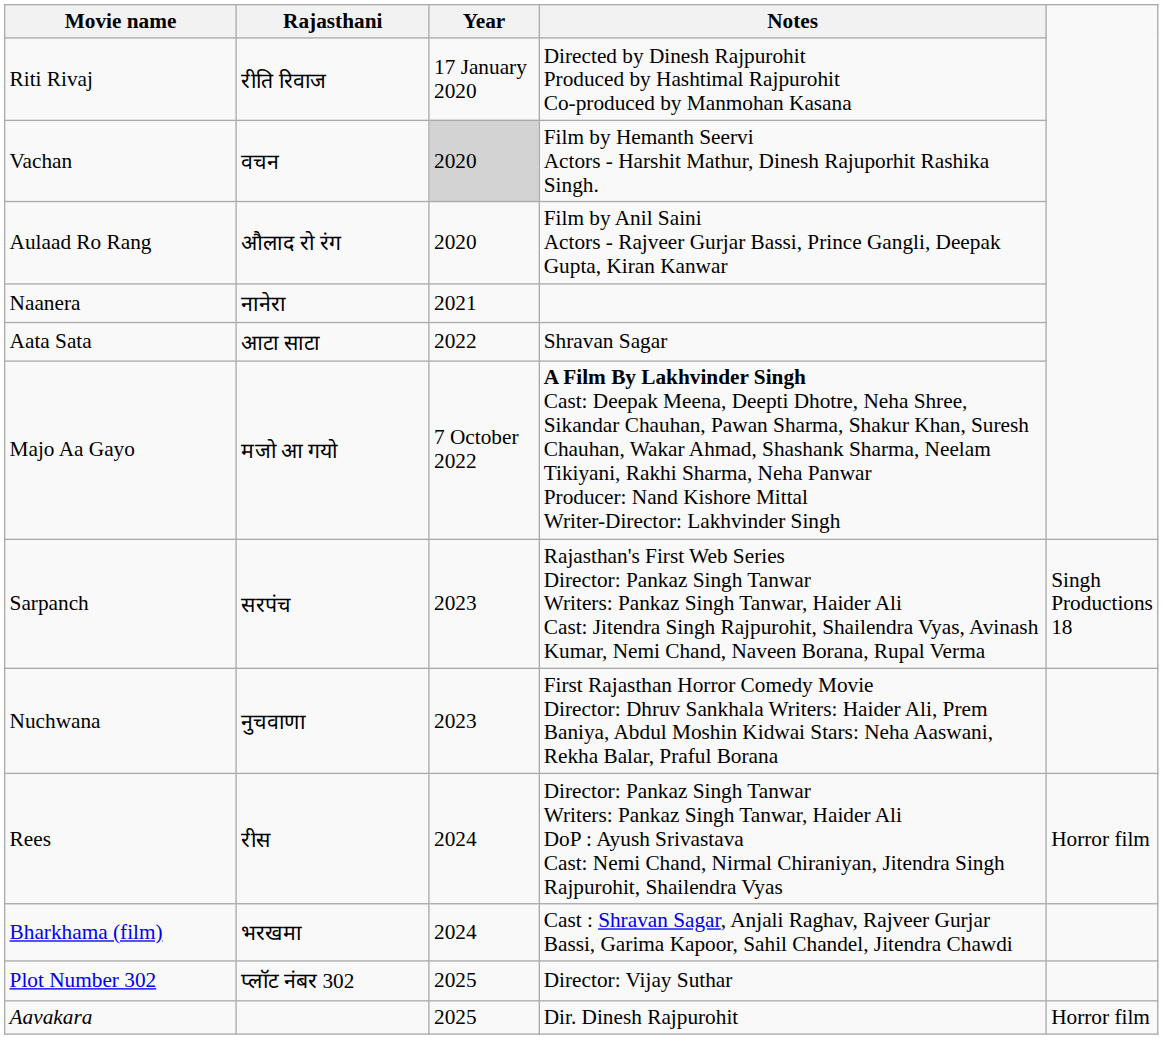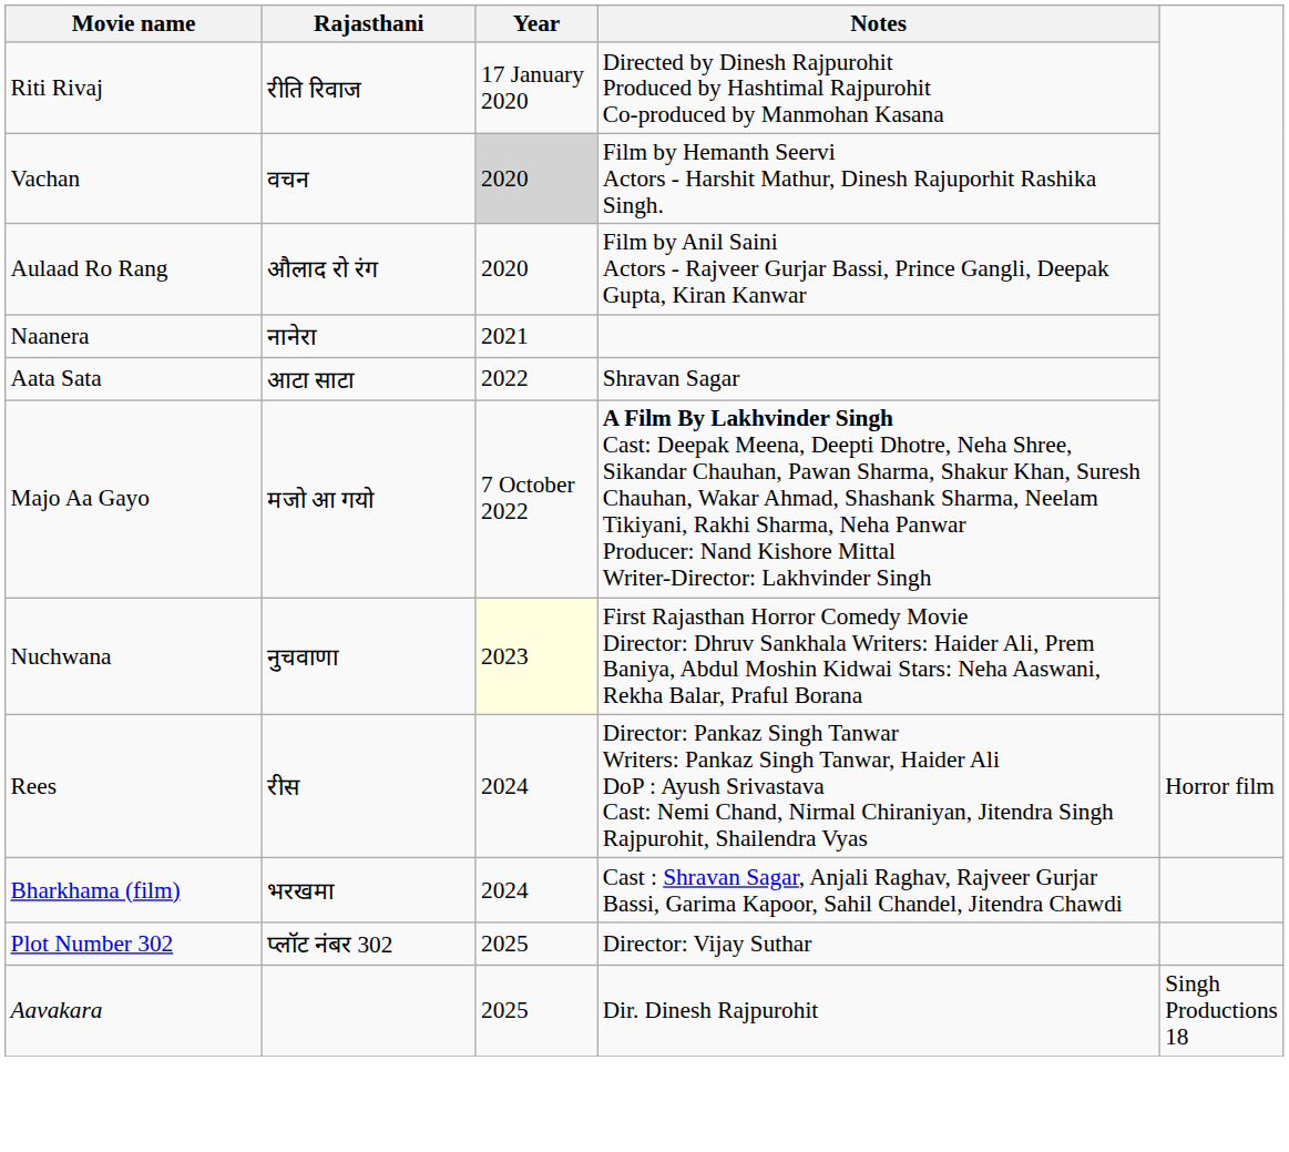- row: Sarpanch | सरपंच | 2023 | Rajasthan's First Web Series Director: Pankaz Singh Tanwar Writers: Pankaz Singh Tanwar, Haider Ali Cast: Jitendra Singh Rajpurohit, Shailendra Vyas, Avinash Kumar, Nemi Chand, Naveen Borana, Rupal Verma | Singh Productions 18
Nuchwana | Year: no background -> lightyellow background
Aavakara | column 5: Horror film -> Singh Productions 18
